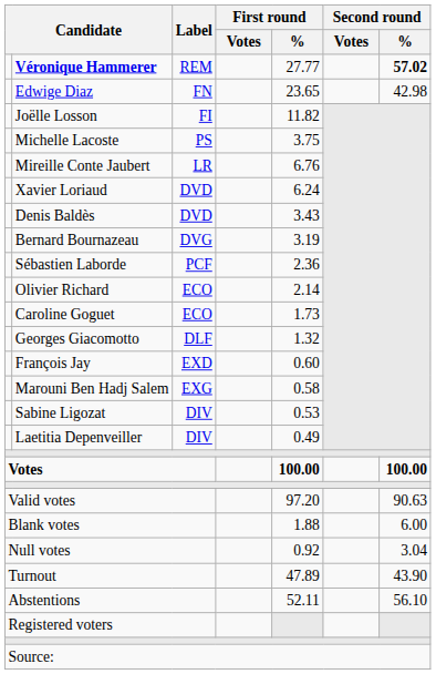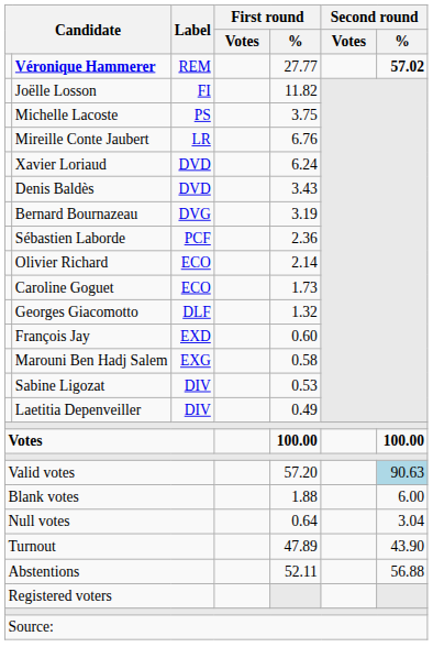- row: Edwige Diaz | FN | 23.65 | 42.98
Valid votes | First round / %: 97.20 -> 57.20
Valid votes | Second round / %: no background -> lightblue background
Null votes | First round / %: 0.92 -> 0.64
Abstentions | Second round / %: 56.10 -> 56.88
